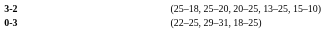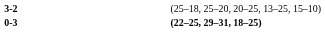0-3 | column 2: normal -> bold
